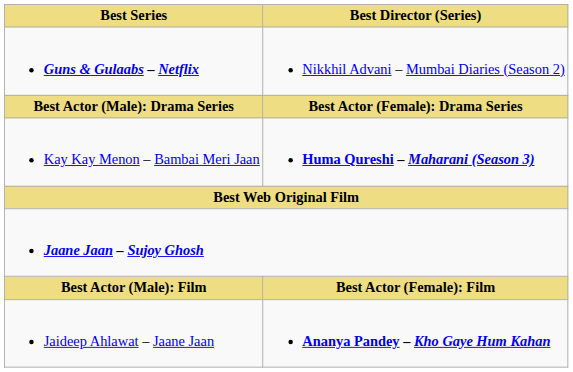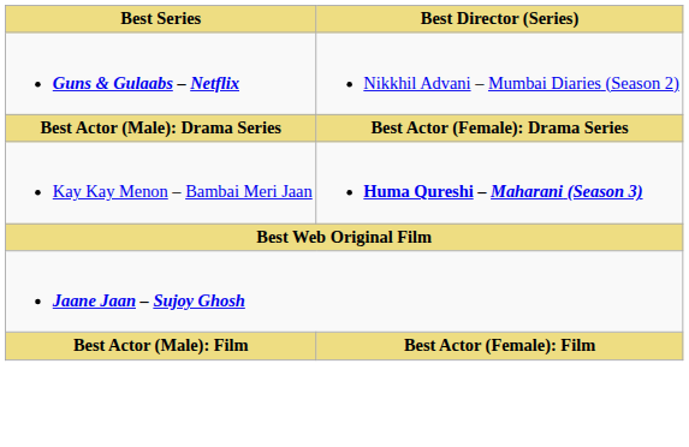- row: Jaideep Ahlawat – Jaane Jaan | Ananya Pandey – Kho Gaye Hum Kahan
